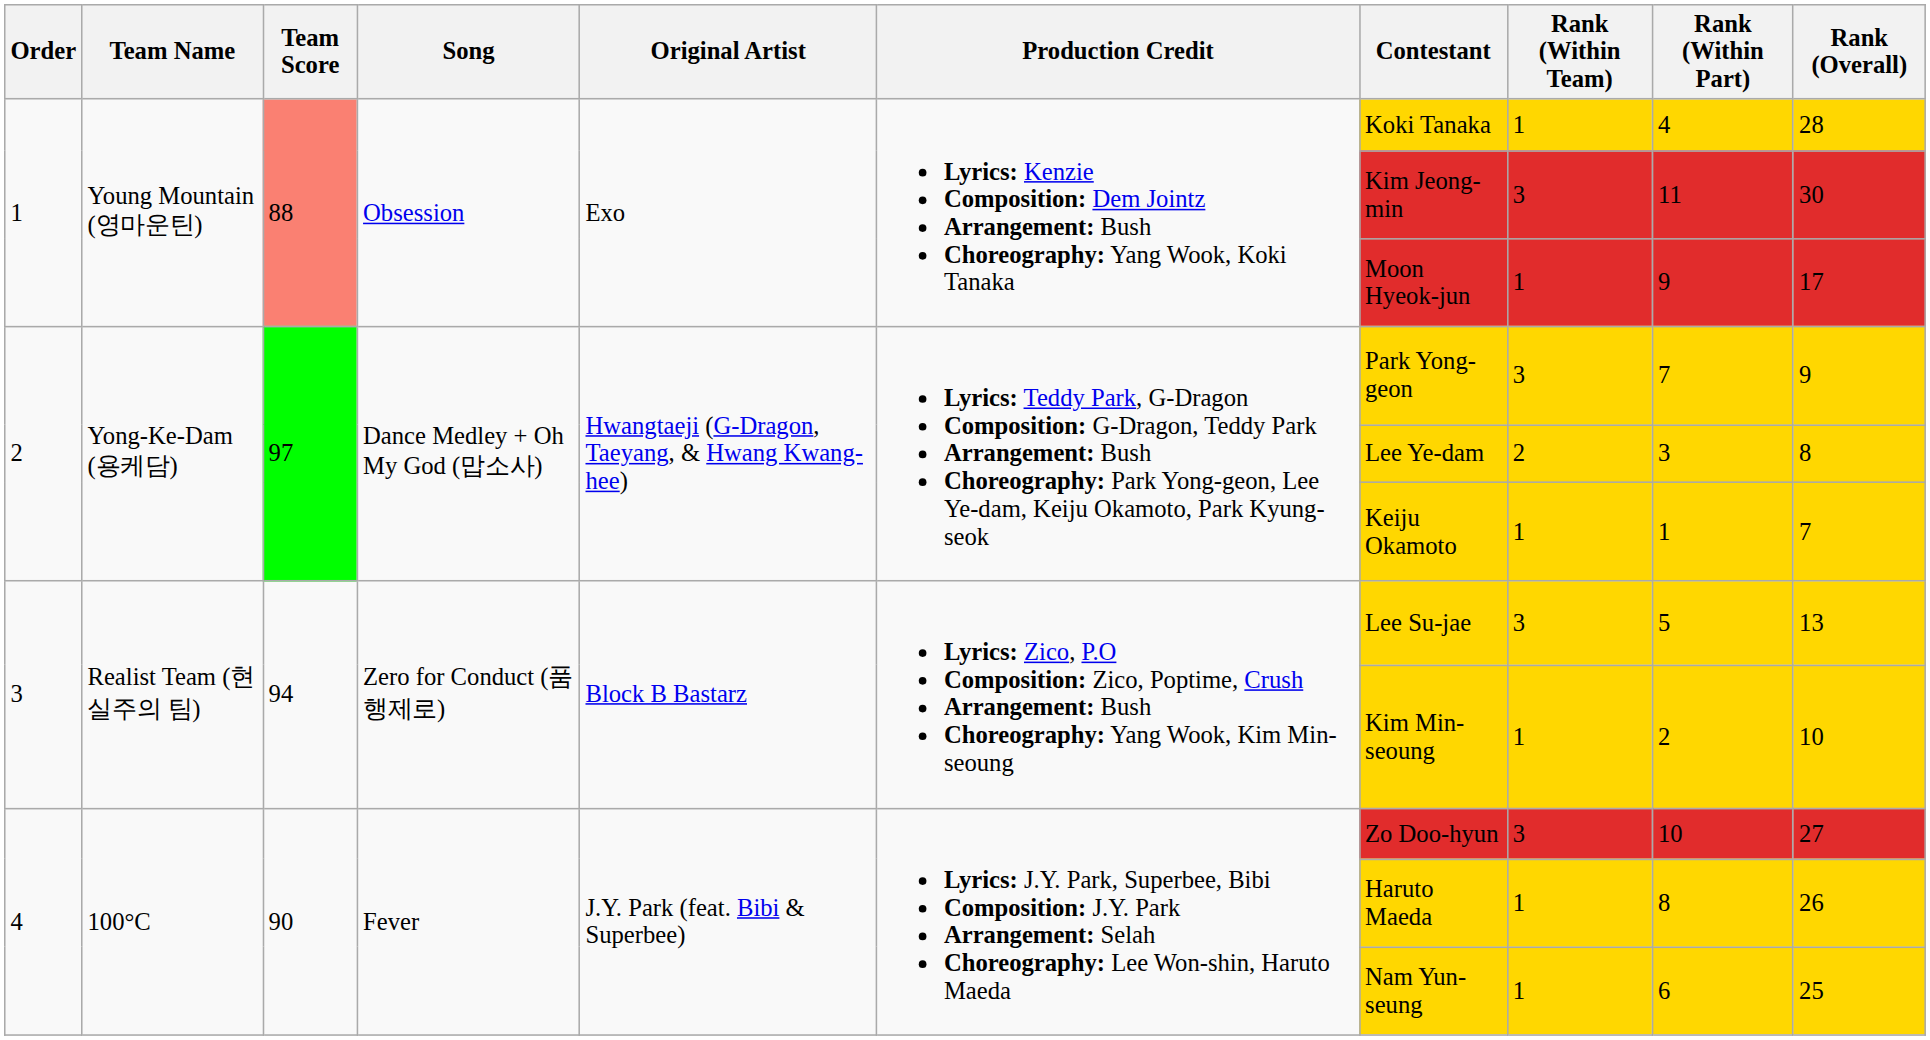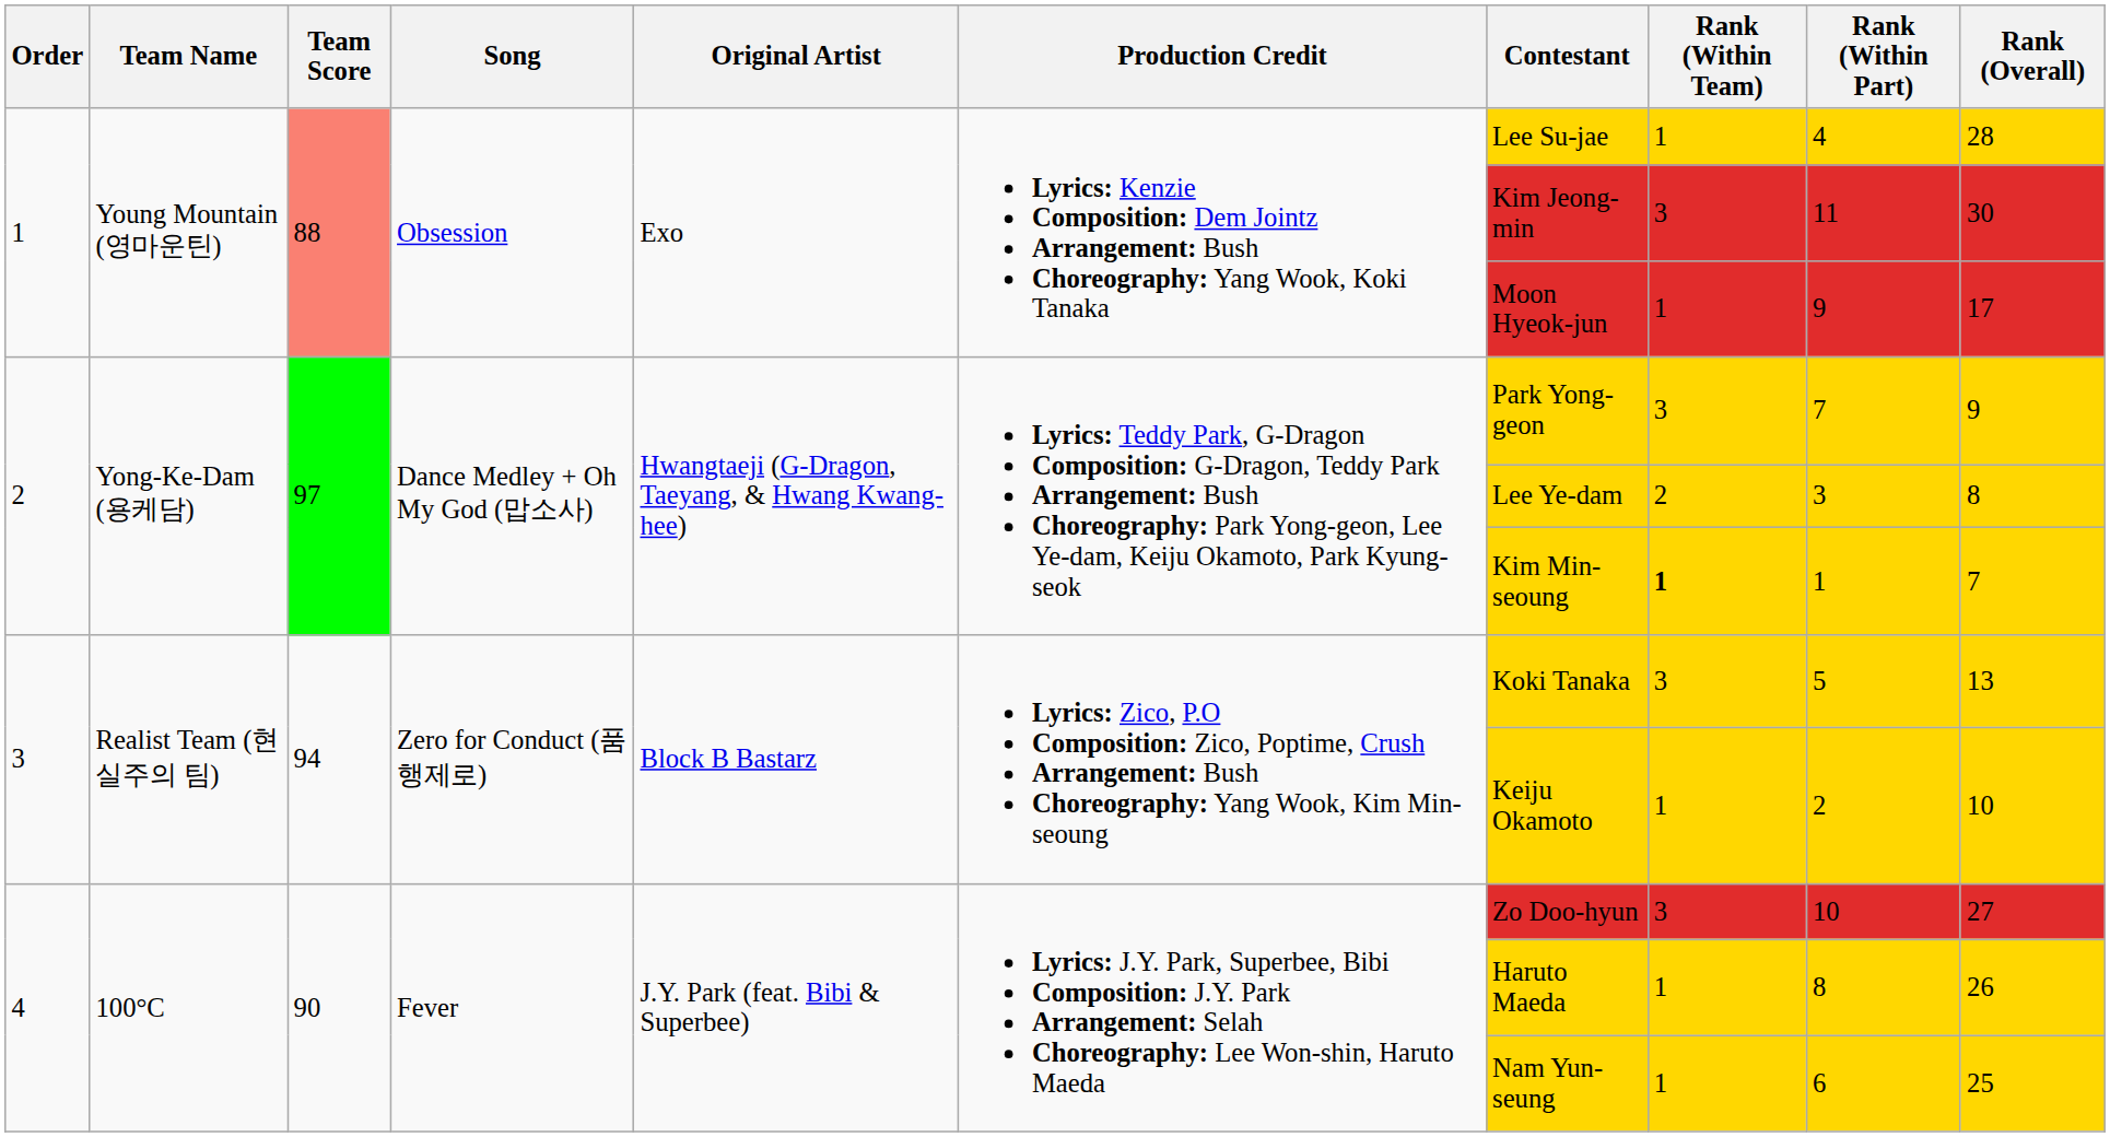row 2 | Contestant: Koki Tanaka -> Lee Su-jae
row 7 | Contestant: Keiju Okamoto -> Kim Min-seoung
row 7 | Rank (Within Team): normal -> bold
row 8 | Contestant: Lee Su-jae -> Koki Tanaka
row 9 | Contestant: Kim Min-seoung -> Keiju Okamoto
